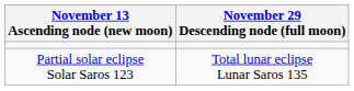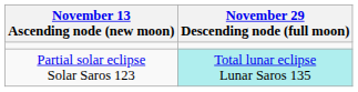row 3 | November 29 Descending node (full moon): no background -> paleturquoise background
